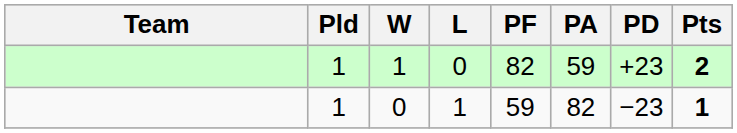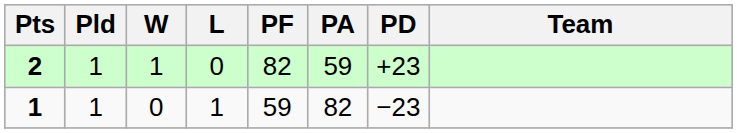columns swapped: Team <-> Pts
